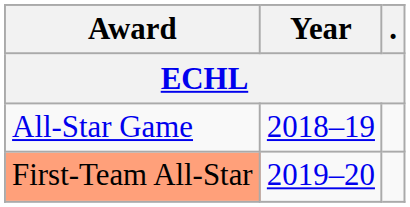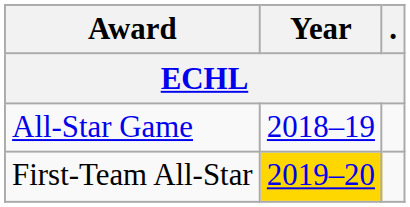row 4 | Award: lightsalmon background -> no background
row 4 | Year: no background -> gold background
